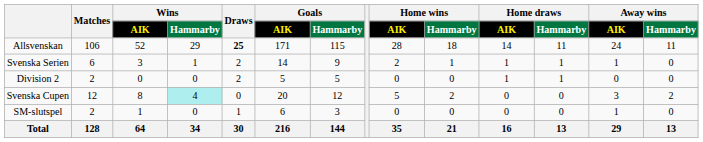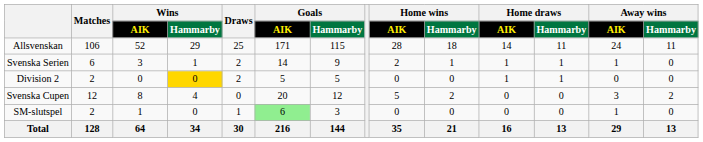Allsvenskan | Draws: bold -> normal
Division 2 | Wins / Hammarby: no background -> gold background
Svenska Cupen | Wins / Hammarby: paleturquoise background -> no background
SM-slutspel | Goals / AIK: no background -> lightgreen background
